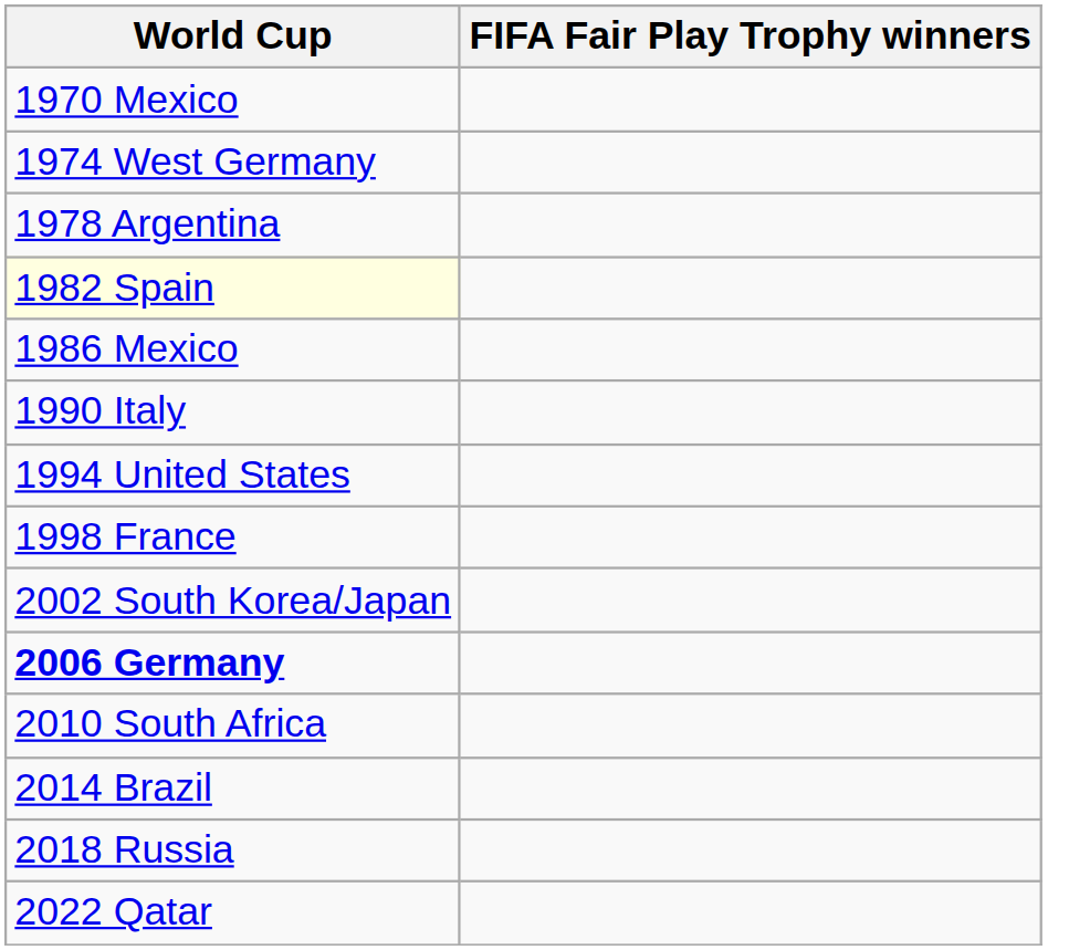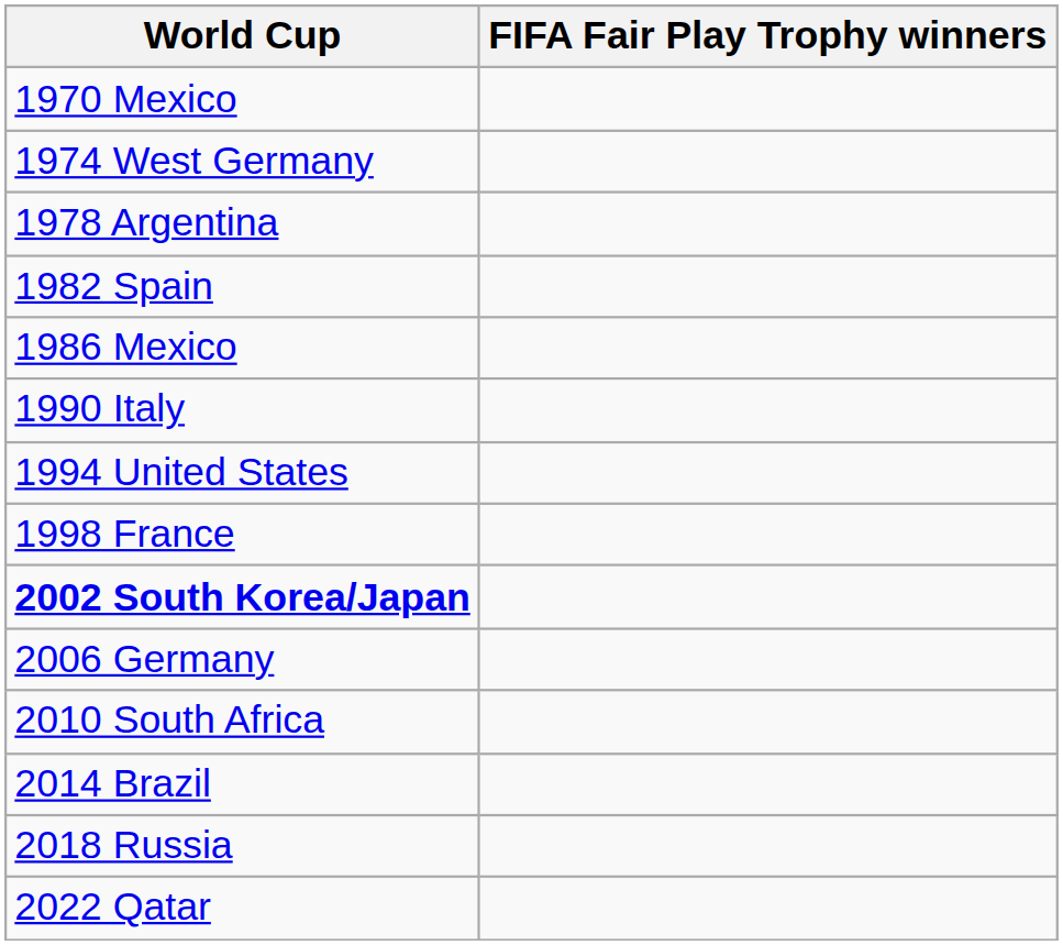1982 Spain | World Cup: lightyellow background -> no background
2002 South Korea/Japan | World Cup: normal -> bold
2006 Germany | World Cup: bold -> normal
